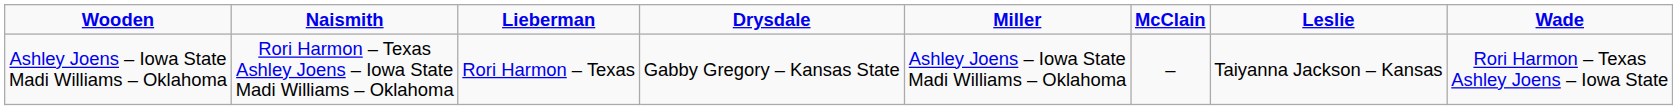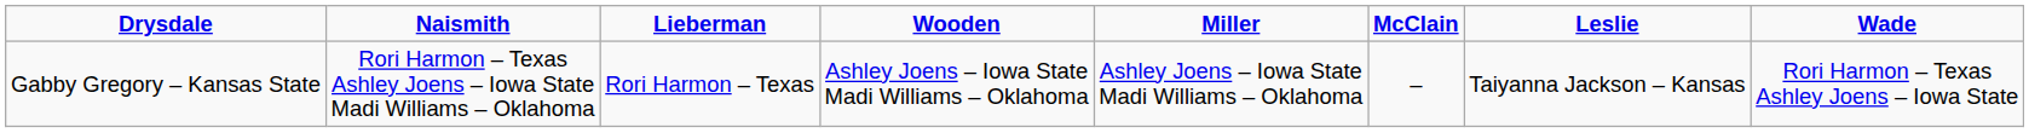columns swapped: Wooden <-> Drysdale
